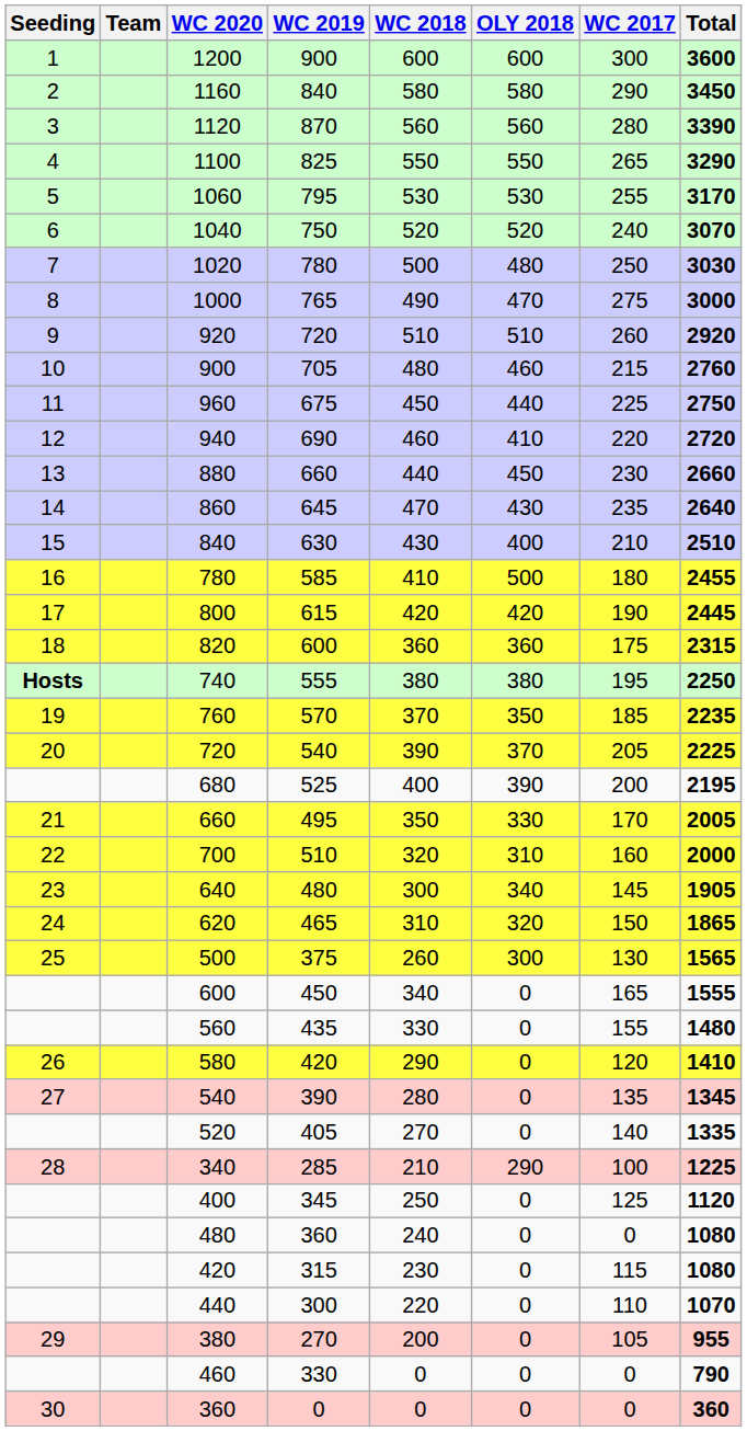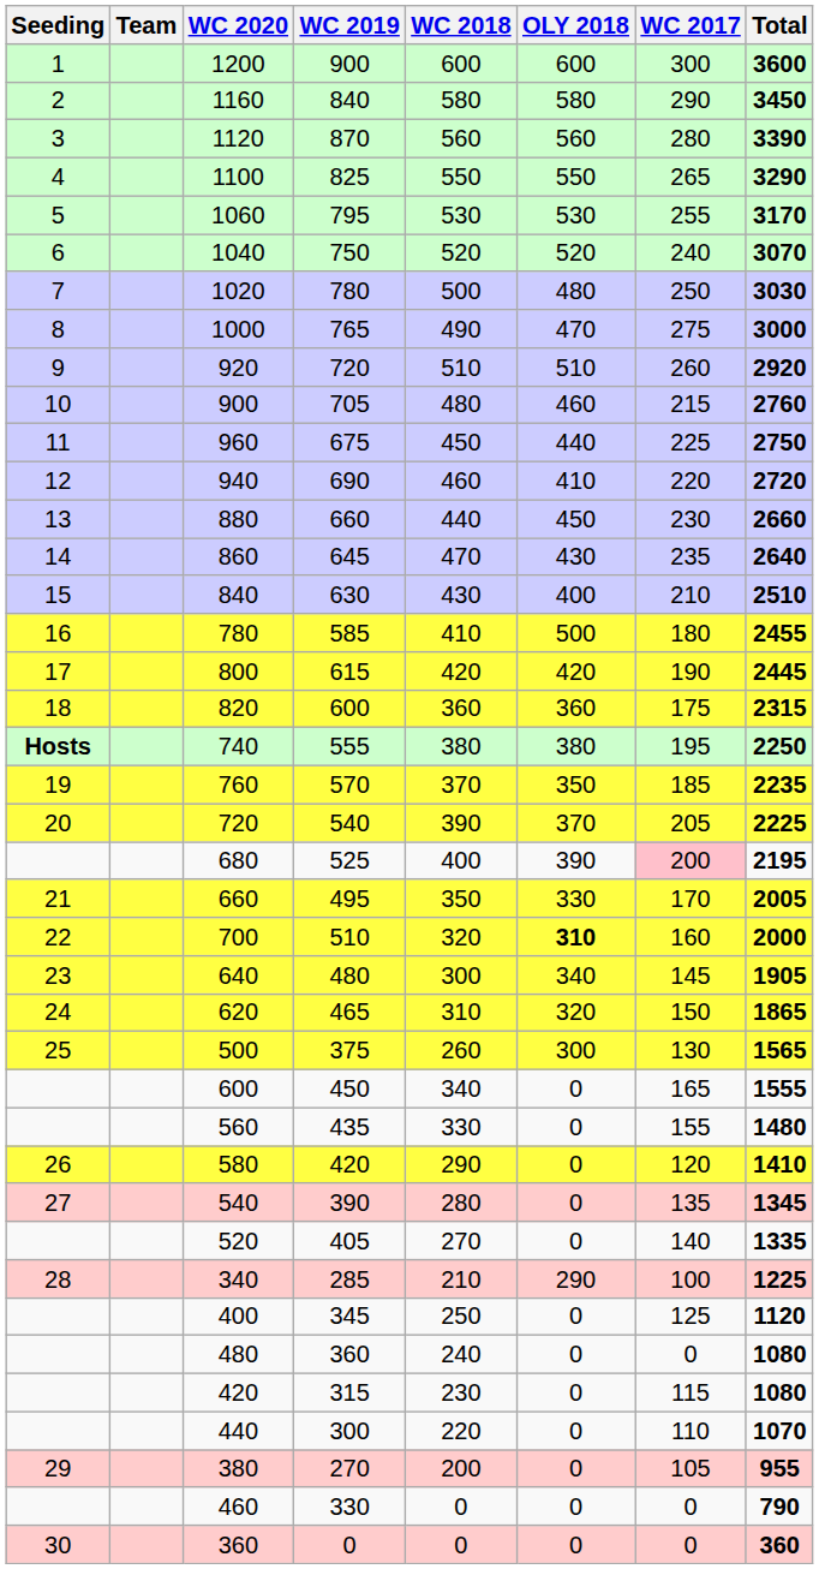680 | WC 2017: no background -> pink background
700 | OLY 2018: normal -> bold
